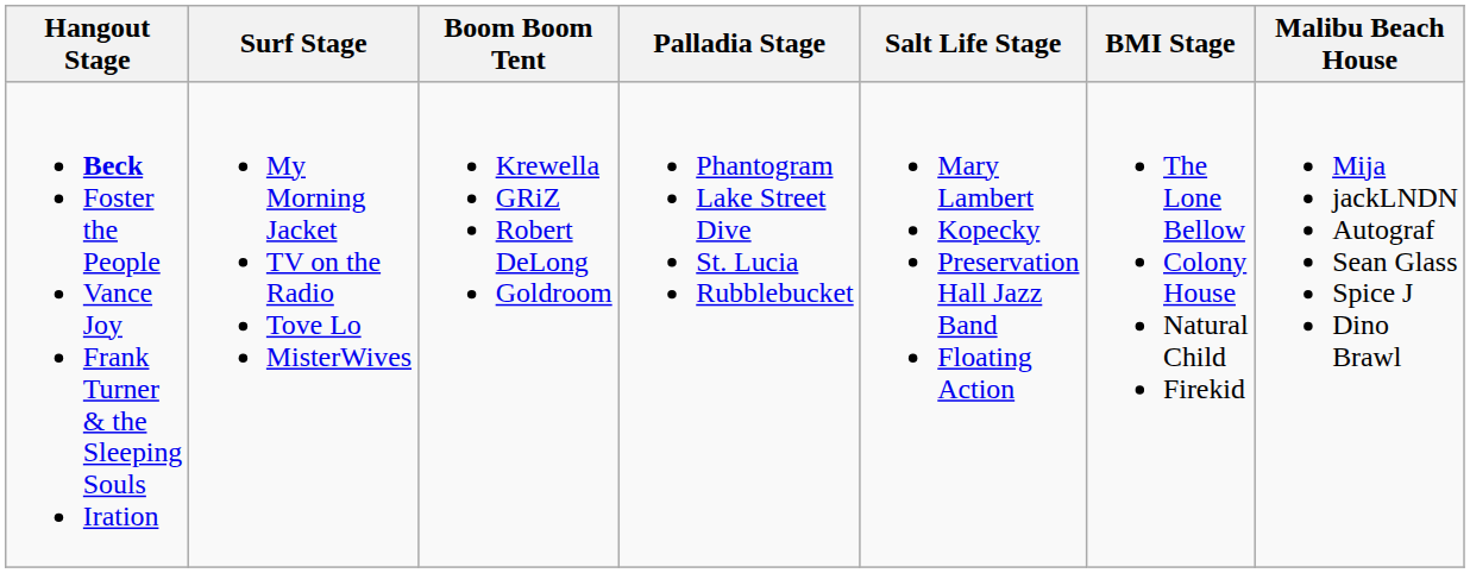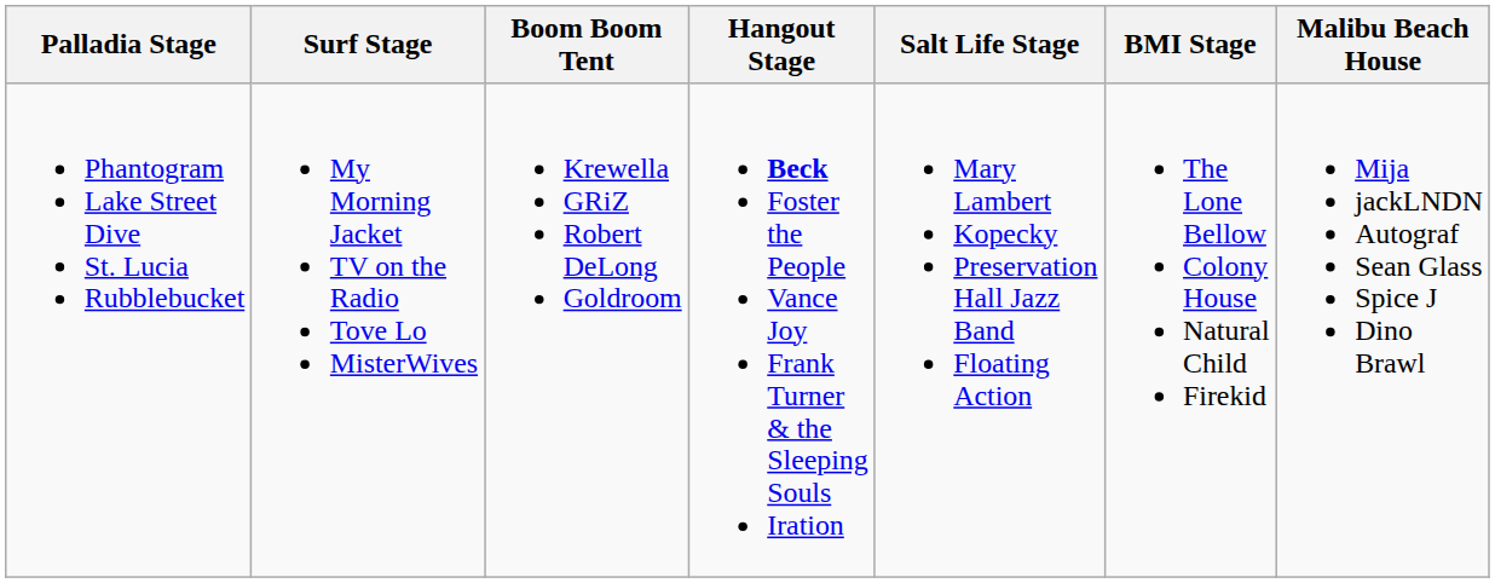columns swapped: Hangout Stage <-> Palladia Stage
